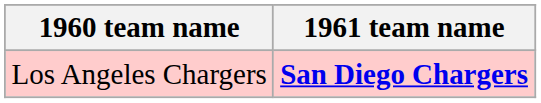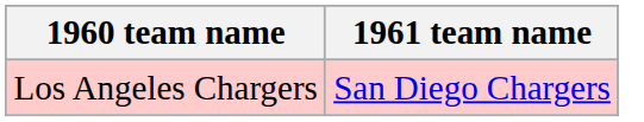Los Angeles Chargers | 1961 team name: bold -> normal
